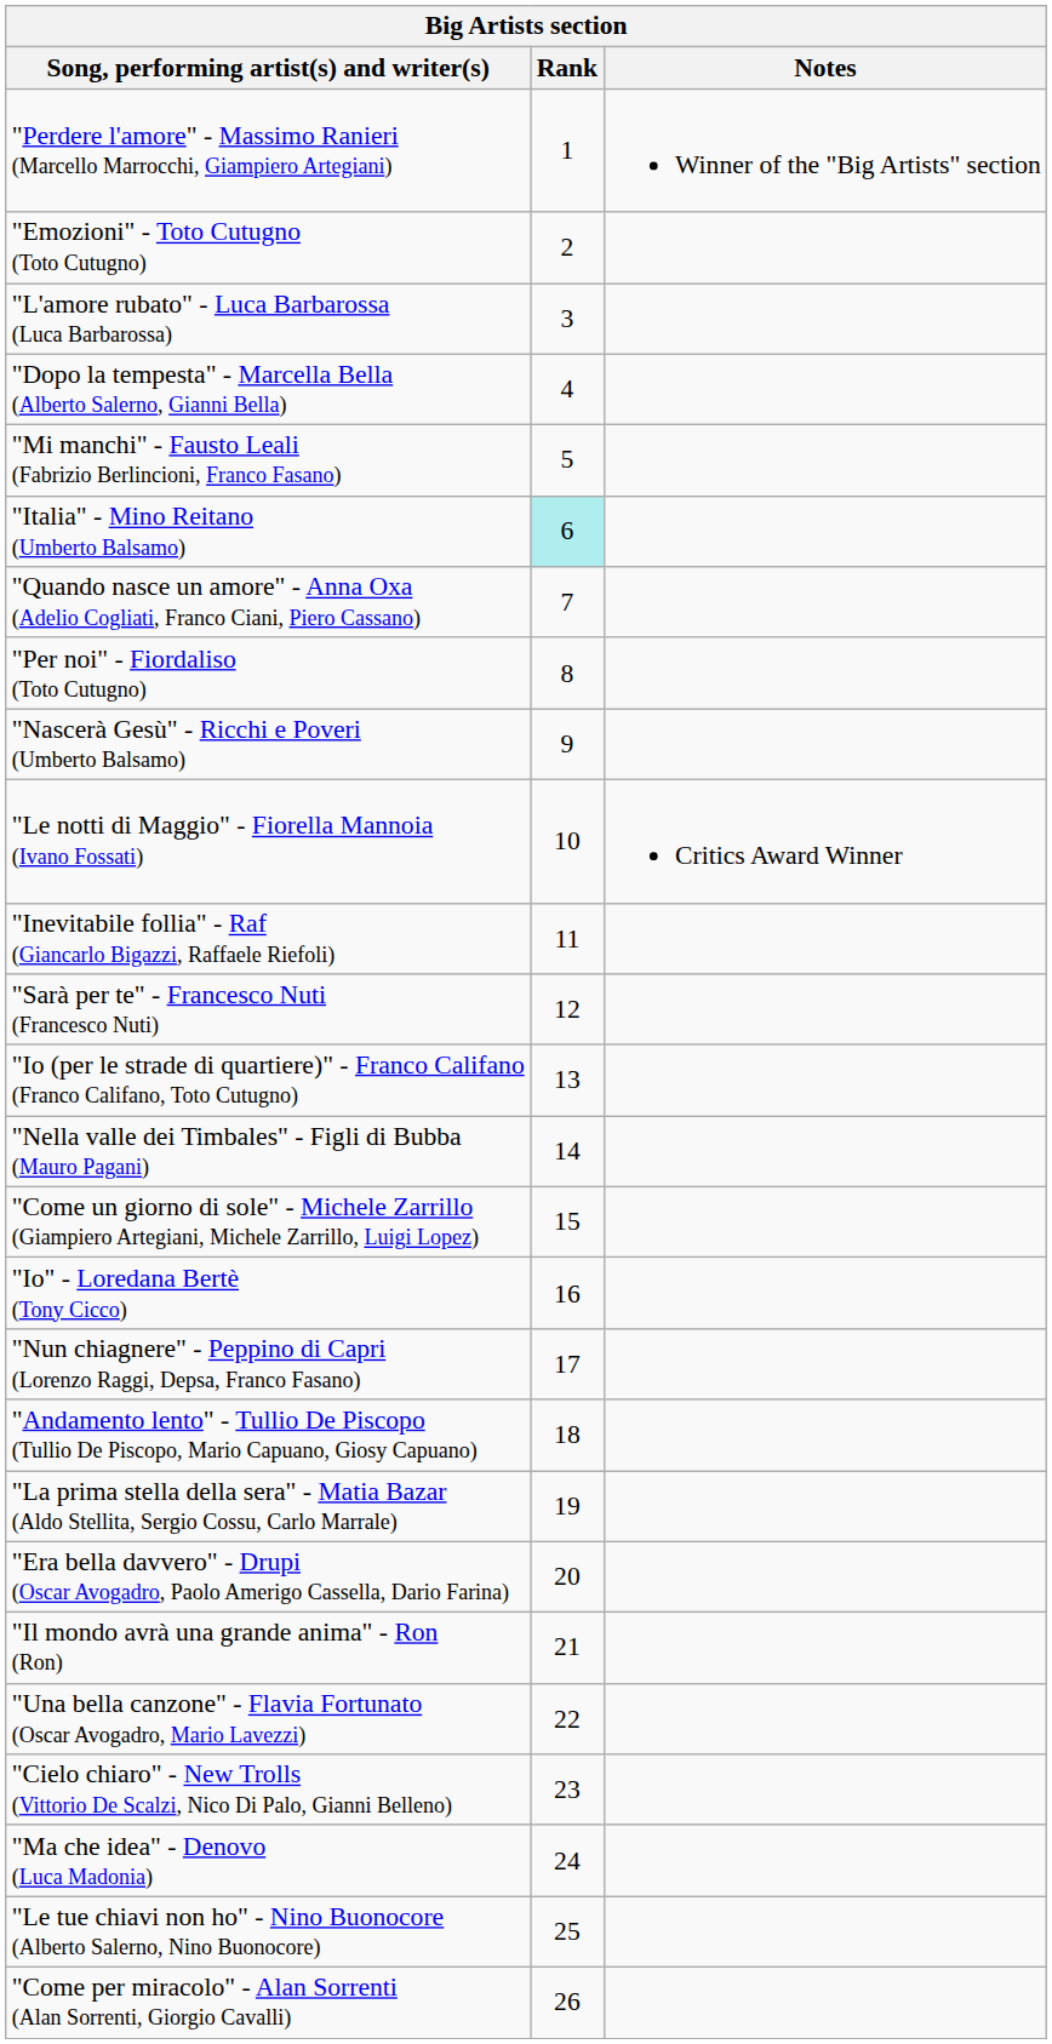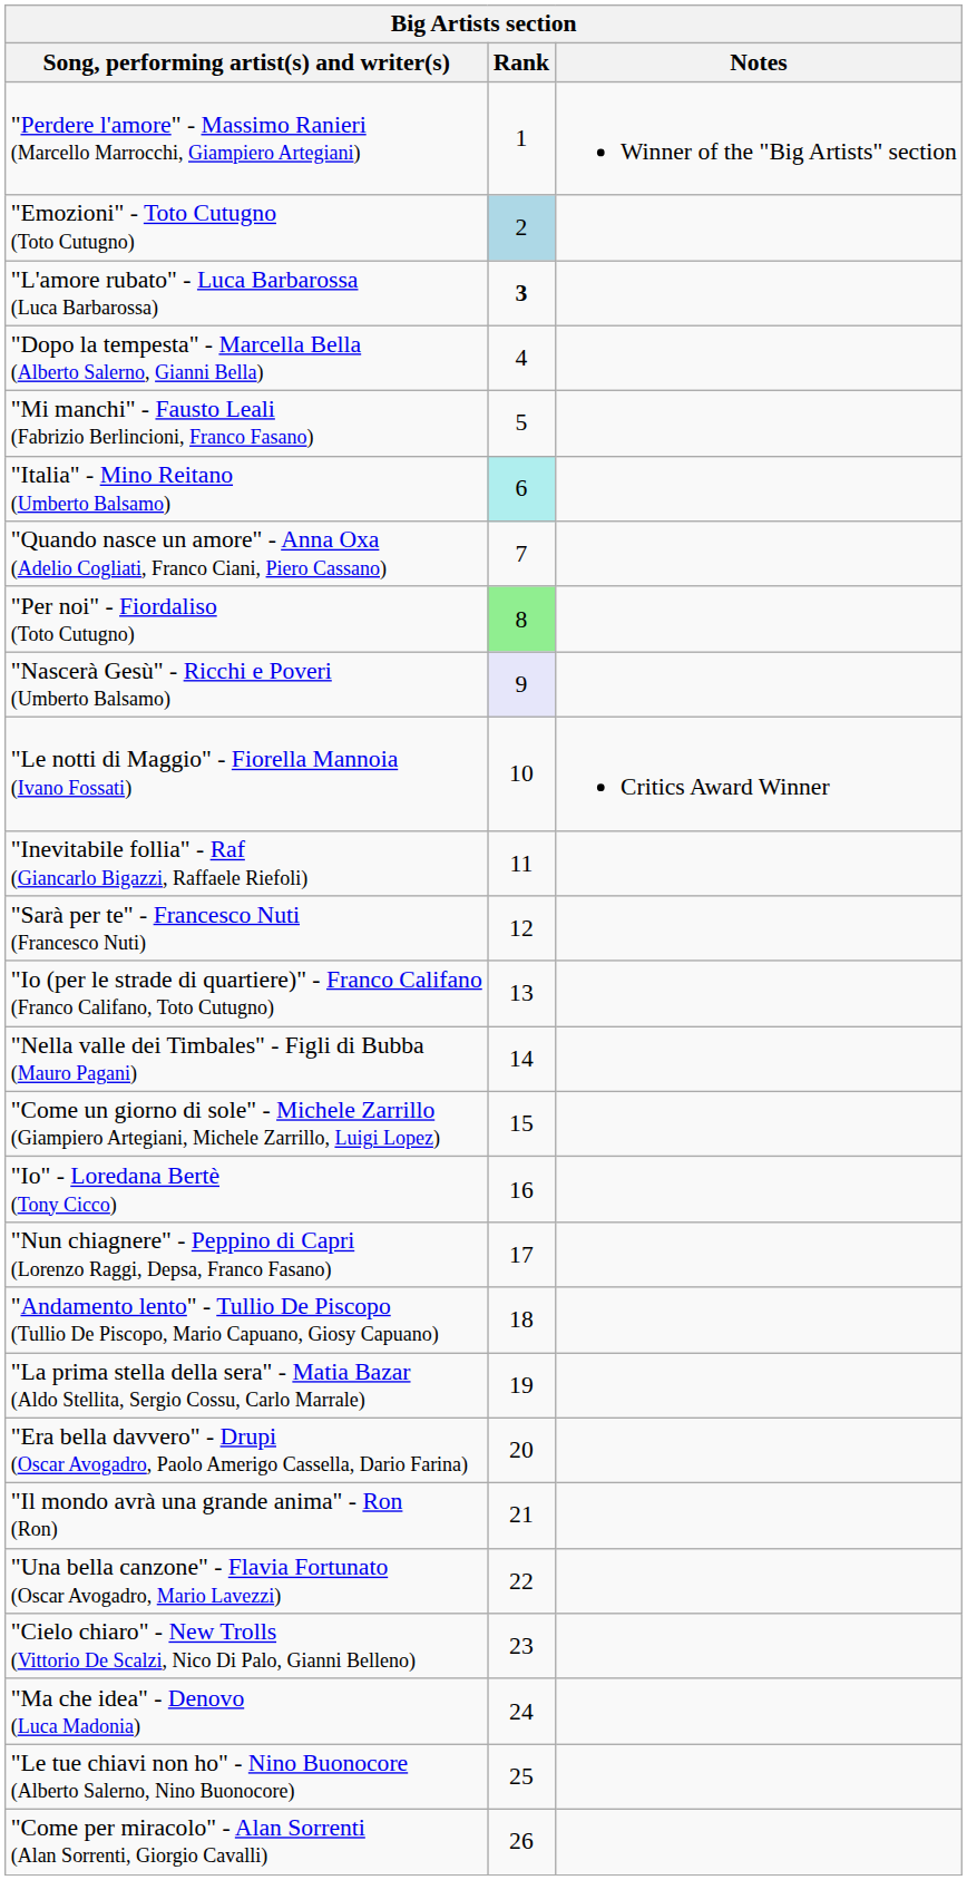"Emozioni" - Toto Cutugno (Toto Cutugno) | Rank: no background -> lightblue background
"L'amore rubato" - Luca Barbarossa (Luca Barbarossa) | Rank: normal -> bold
"Per noi" - Fiordaliso (Toto Cutugno) | Rank: no background -> lightgreen background
"Nascerà Gesù" - Ricchi e Poveri (Umberto Balsamo) | Rank: no background -> lavender background
